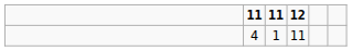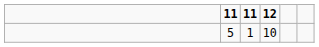row 2 | column 2: 4 -> 5
row 2 | 12: 11 -> 10
